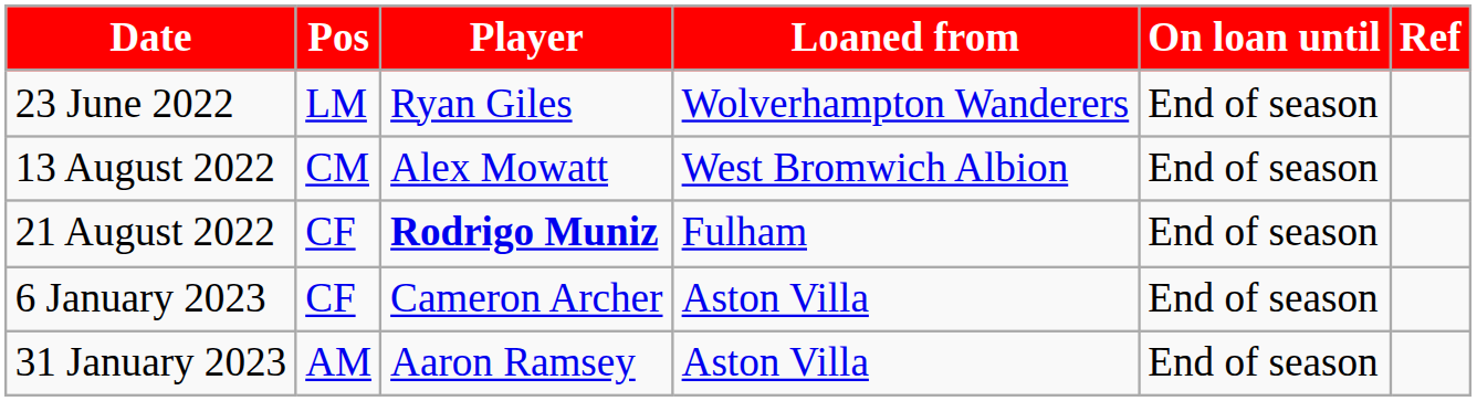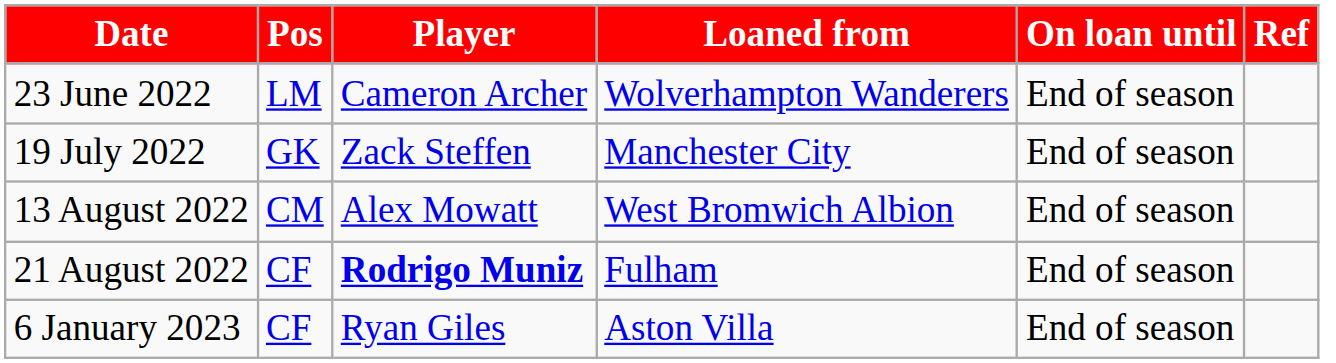23 June 2022 | Player: Ryan Giles -> Cameron Archer
+ row: 19 July 2022 | GK | Zack Steffen | Manchester City | End of season
6 January 2023 | Player: Cameron Archer -> Ryan Giles
- row: 31 January 2023 | AM | Aaron Ramsey | Aston Villa | End of season
